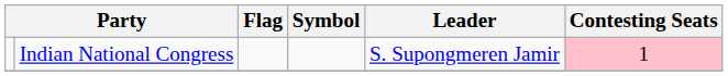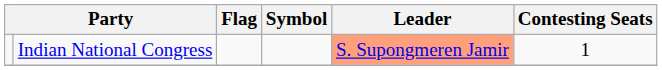Indian National Congress | Leader: no background -> lightsalmon background
Indian National Congress | Contesting Seats: pink background -> no background
